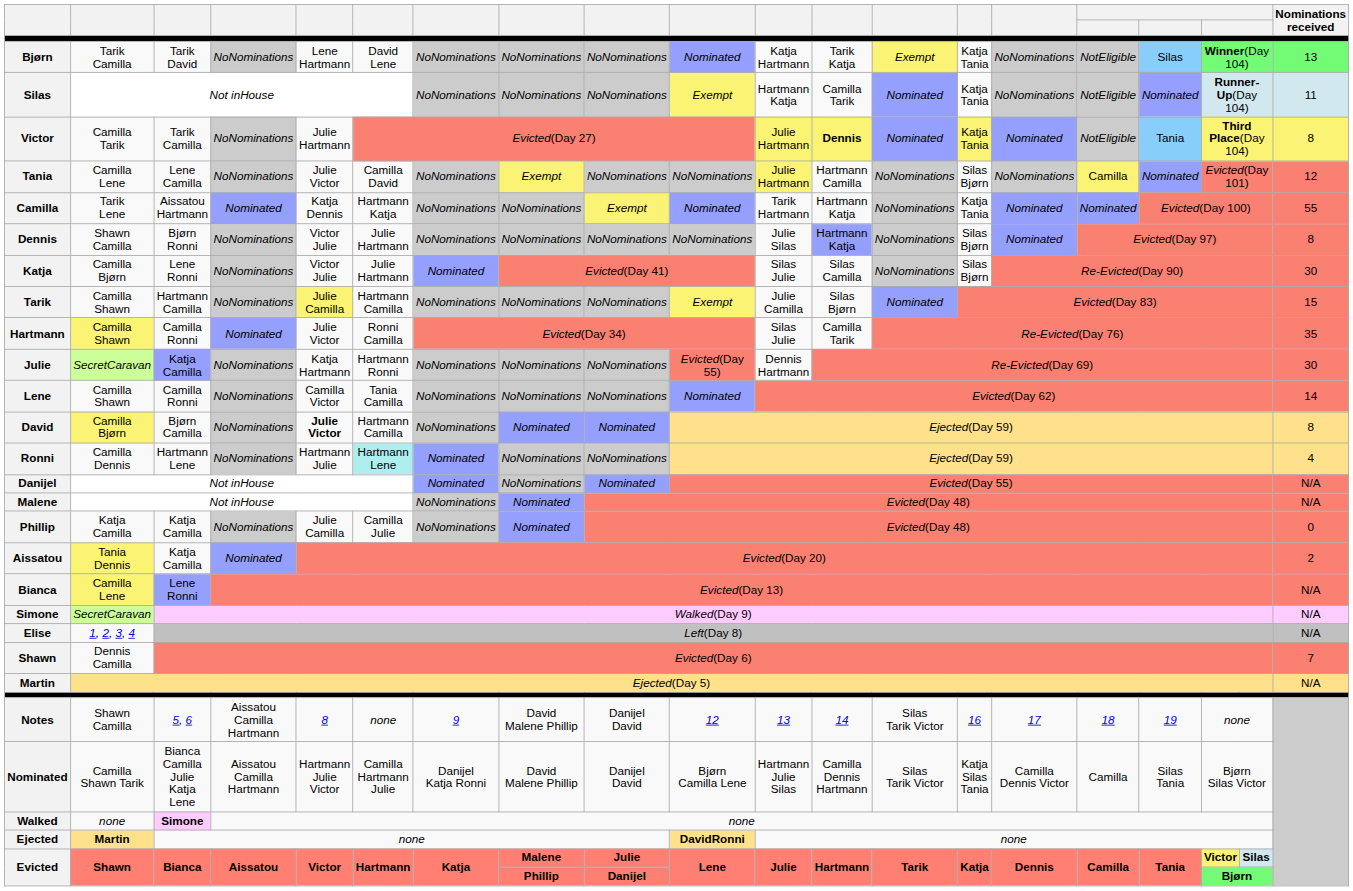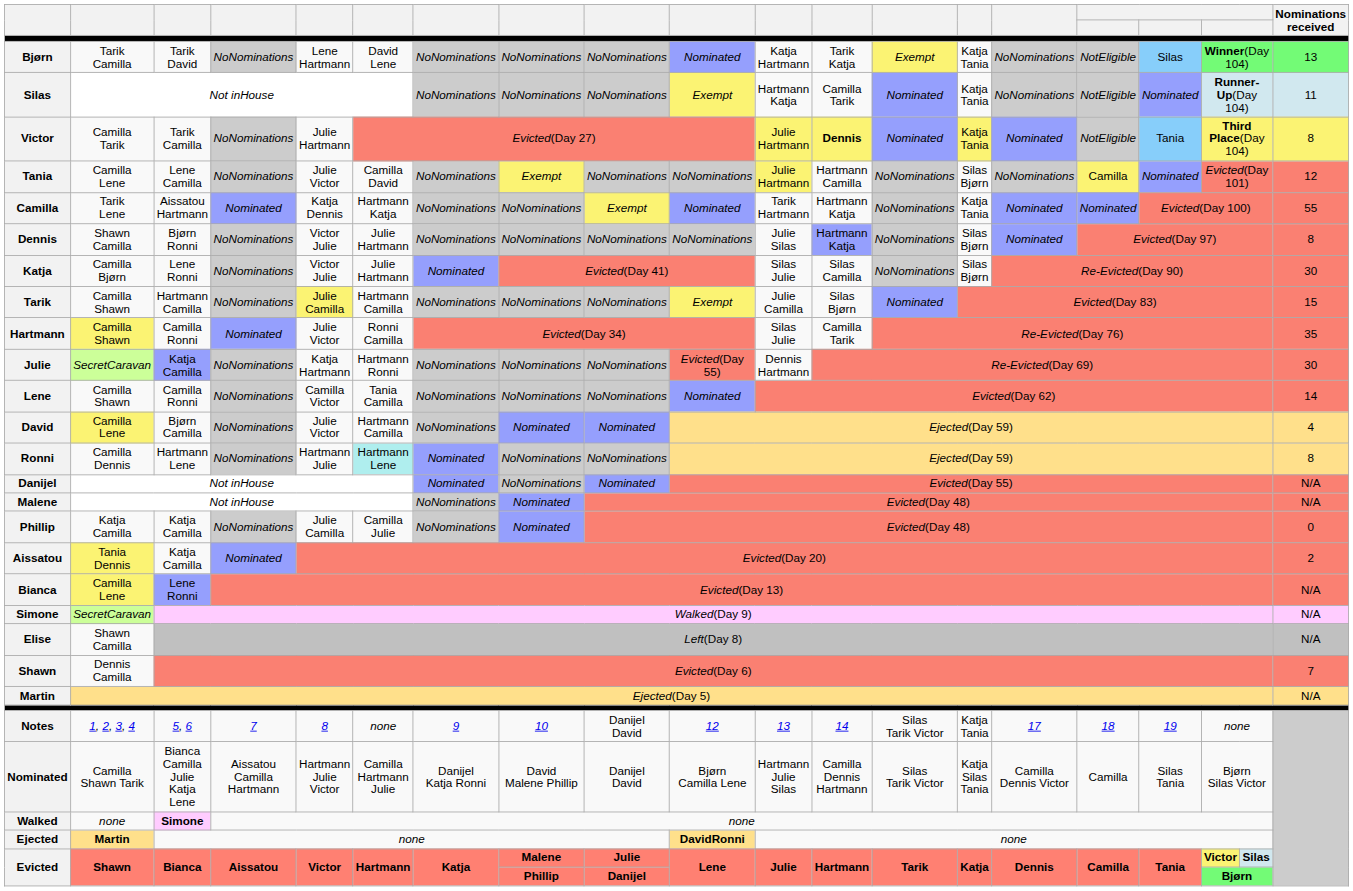David | column 2: Camilla Bjørn -> Camilla Lene
David | column 5: bold -> normal
David | Nominations received: 8 -> 4
Ronni | Nominations received: 4 -> 8
Elise | column 2: 1, 2, 3, 4 -> Shawn Camilla
Notes | column 2: Shawn Camilla -> 1, 2, 3, 4
Notes | column 4: Aissatou Camilla Hartmann -> 7
Notes | column 8: David Malene Phillip -> 10
Notes | column 14: 16 -> Katja Tania
